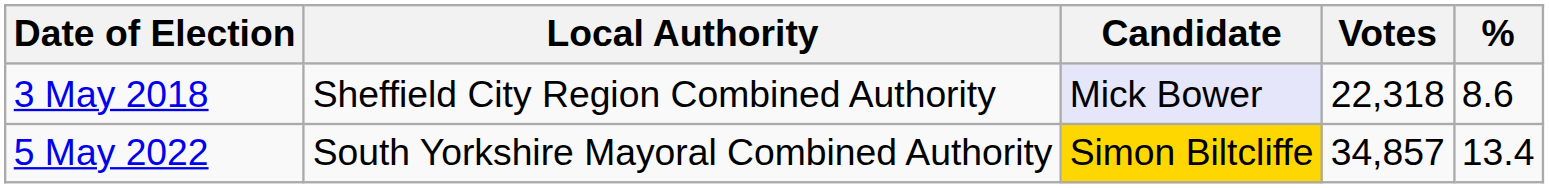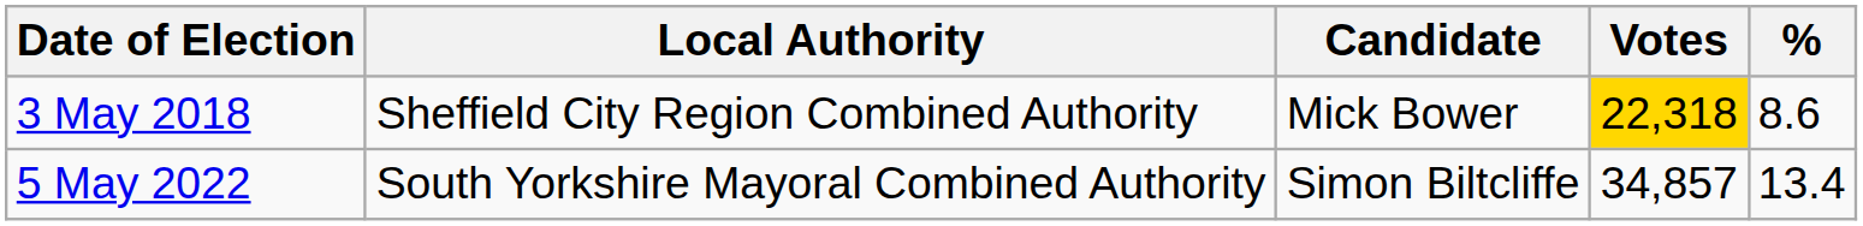row 2 | Candidate: lavender background -> no background
row 2 | Votes: no background -> gold background
row 3 | Candidate: gold background -> no background
